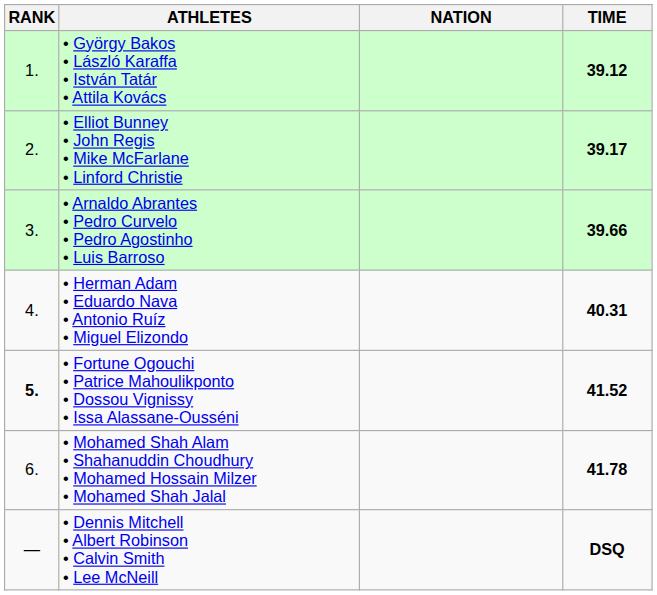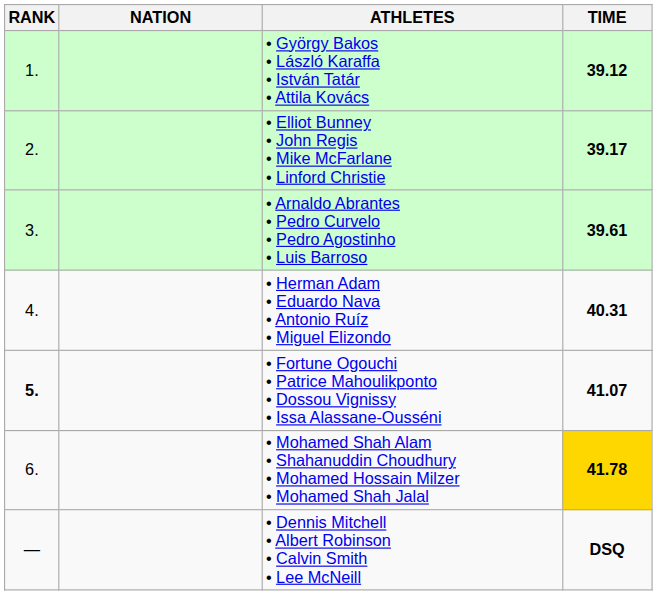columns swapped: NATION <-> ATHLETES
row 4 | TIME: 39.66 -> 39.61
row 6 | TIME: 41.52 -> 41.07
row 7 | TIME: no background -> gold background
